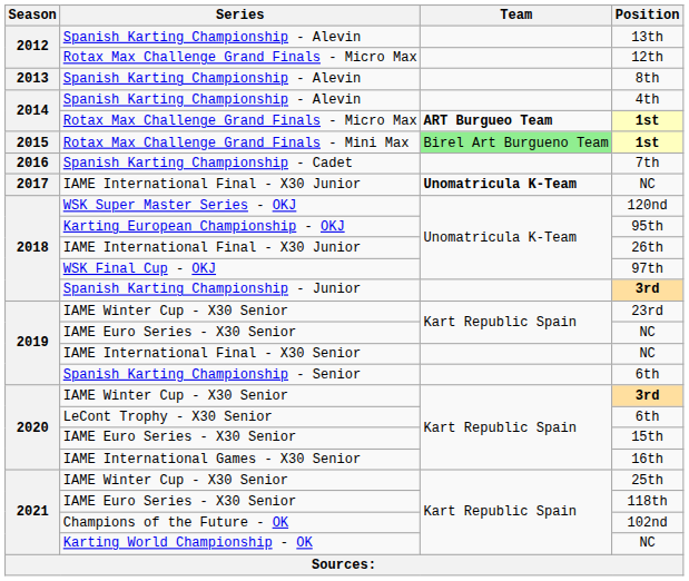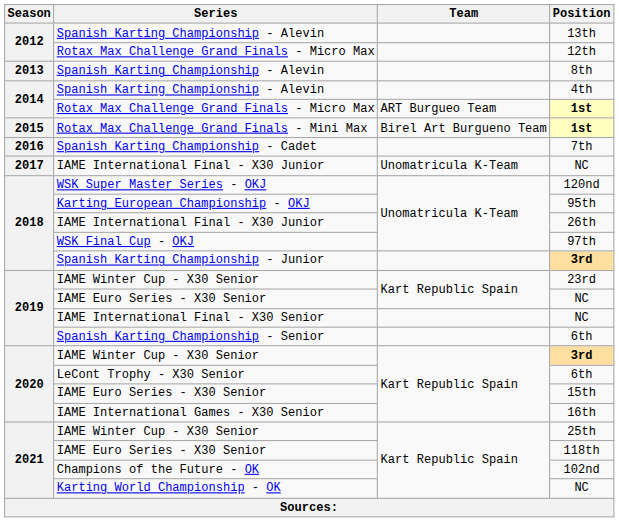Rotax Max Challenge Grand Finals - Micro Max / 1st | Team: bold -> normal
Rotax Max Challenge Grand Finals - Mini Max / 1st | Team: lightgreen background -> no background
IAME International Final - X30 Junior / NC | Team: bold -> normal
